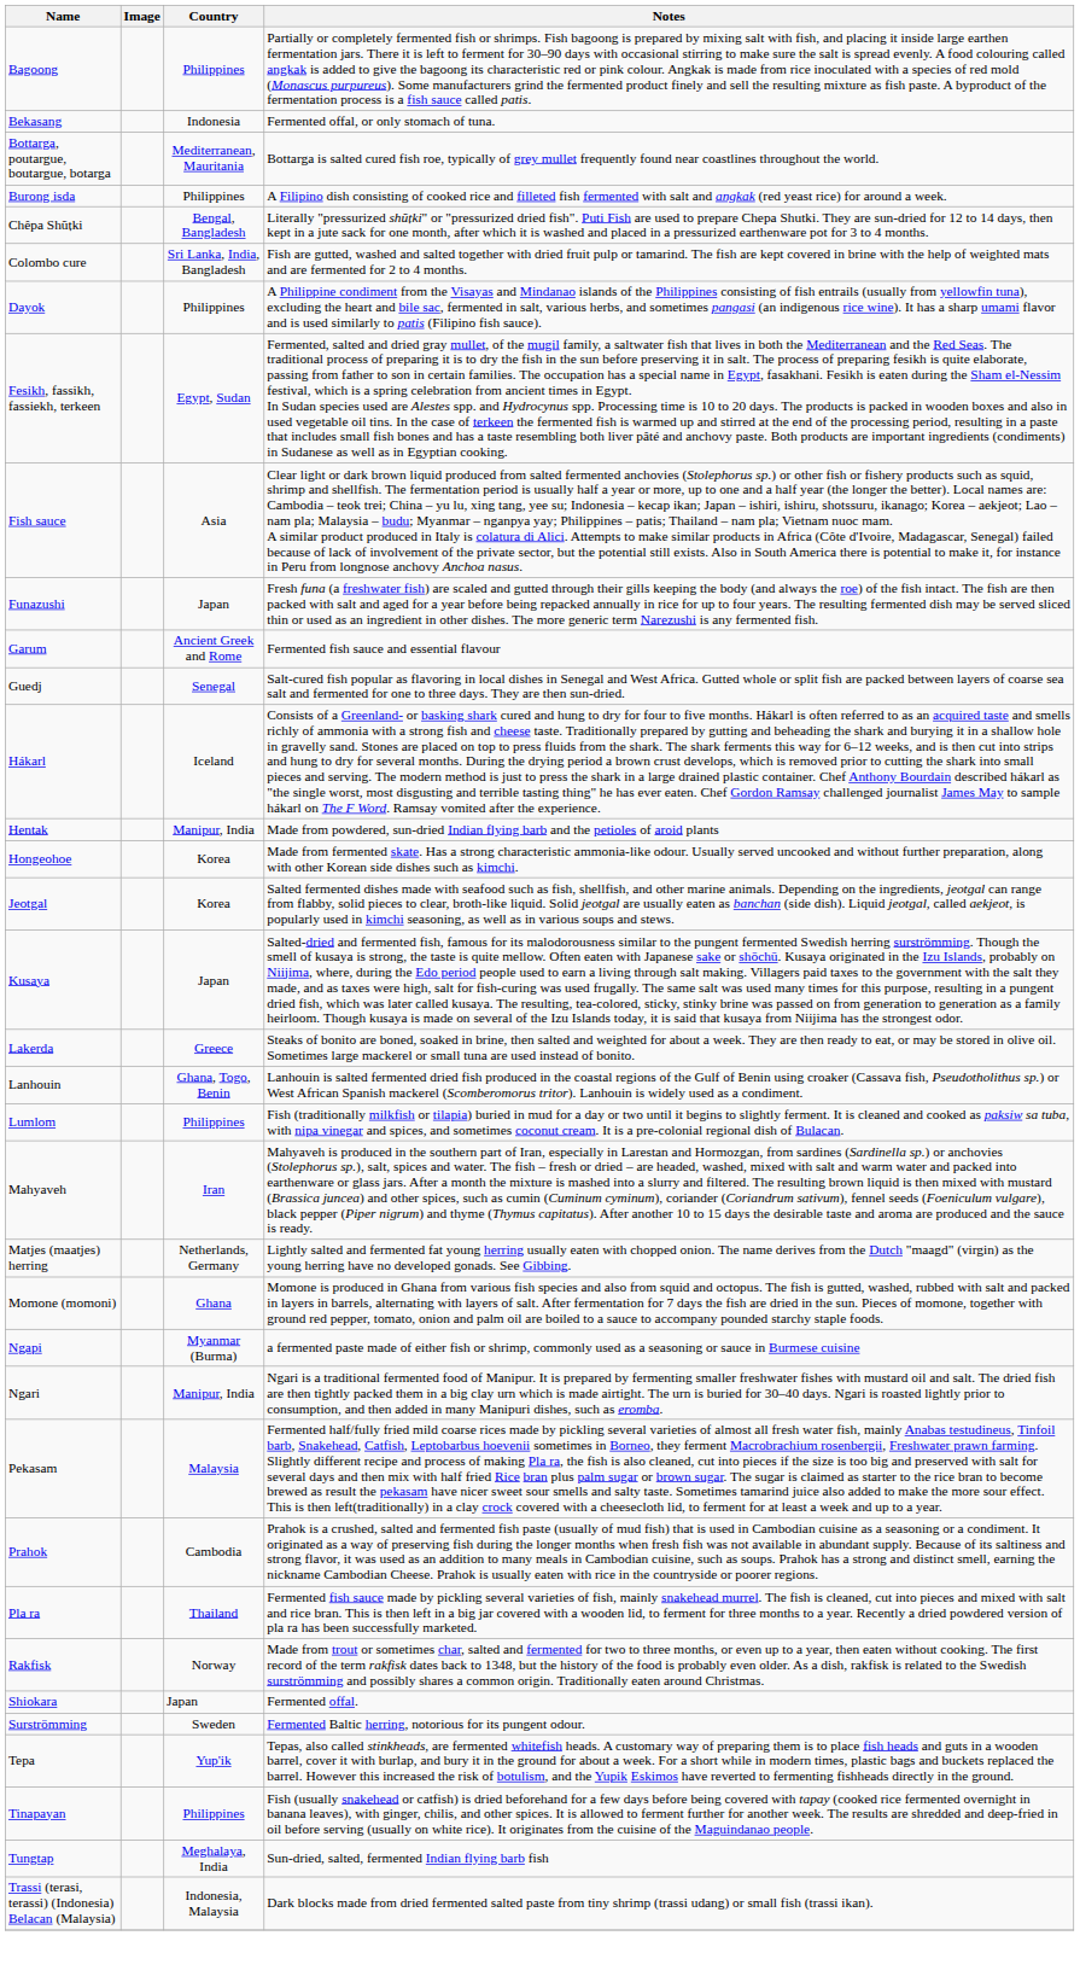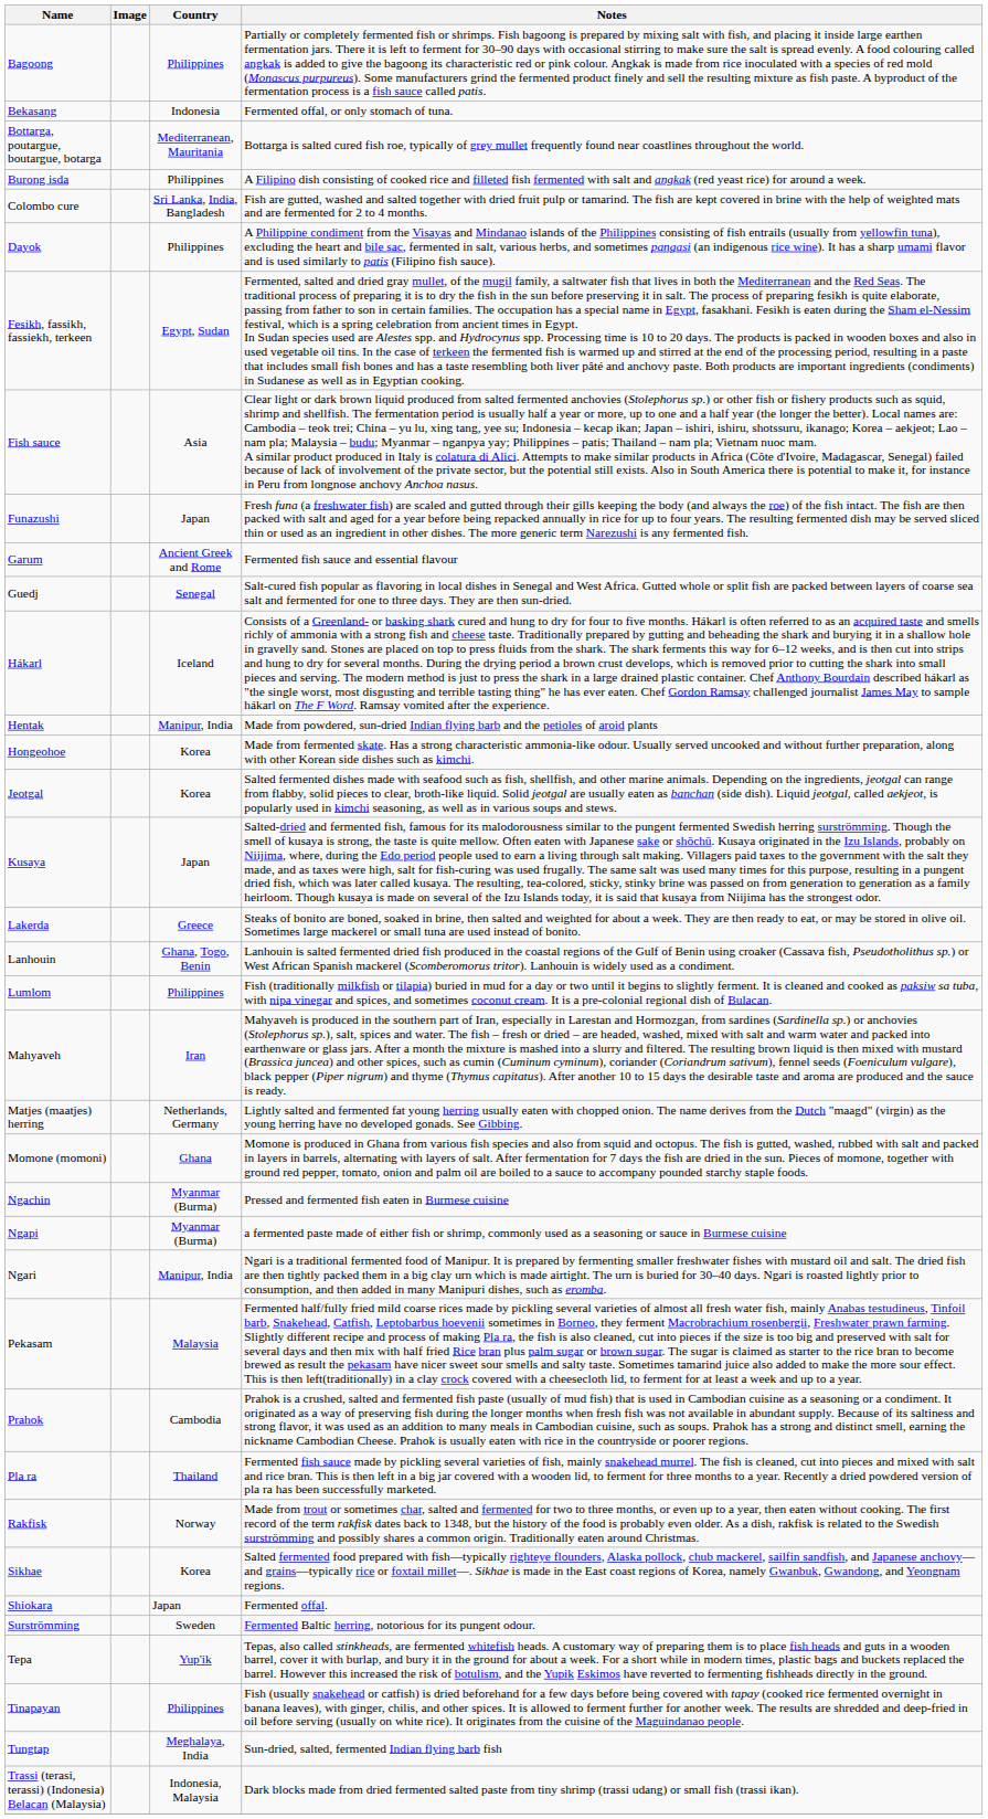- row: Chêpa Shũṭki | Bengal, Bangladesh | Literally "pressurized shũṭki" or "pressurized dried fish". Puti Fish are used to prepare Chepa Shutki. They are sun-dried for 12 to 14 days, then kept in a jute sack for one month, after which it is washed and placed in a pressurized earthenware pot for 3 to 4 months.
+ row: Ngachin | Myanmar (Burma) | Pressed and fermented fish eaten in Burmese cuisine
+ row: Sikhae | Korea | Salted fermented food prepared with fish—typically righteye flounders, Alaska pollock, chub mackerel, sailfin sandfish, and Japanese anchovy— and grains—typically rice or foxtail millet—. Sikhae is made in the East coast regions of Korea, namely Gwanbuk, Gwandong, and Yeongnam regions.
